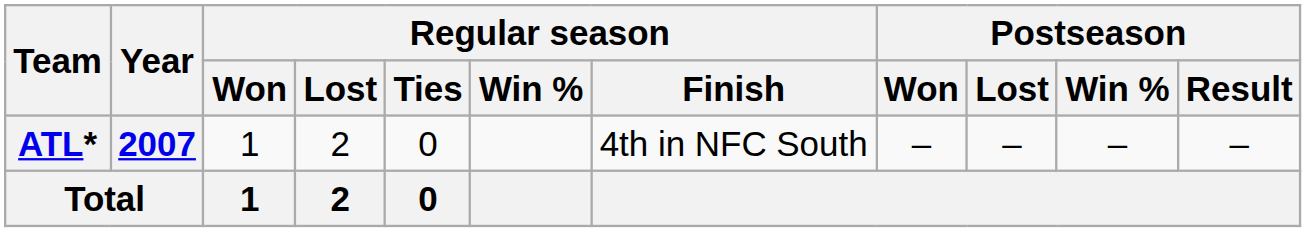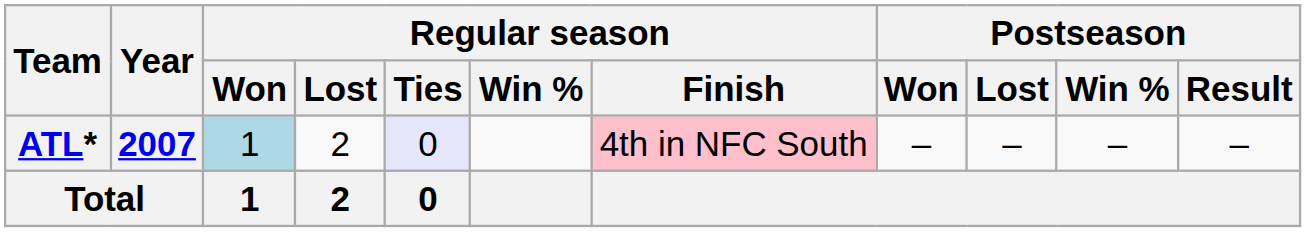ATL* | Regular season / Won: no background -> lightblue background
ATL* | Regular season / Ties: no background -> lavender background
ATL* | Regular season / Finish: no background -> pink background
